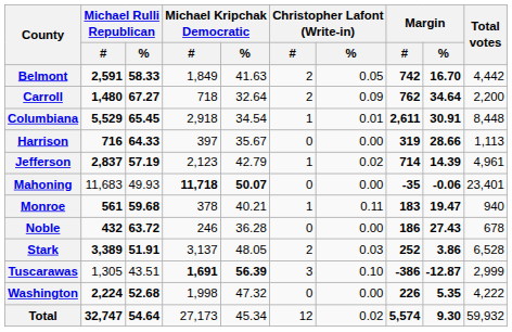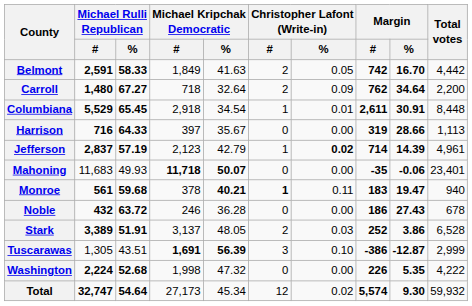Jefferson | Christopher Lafont (Write-in) / %: normal -> bold
Monroe | Michael Kripchak Democratic / %: normal -> bold
Monroe | Christopher Lafont (Write-in) / #: normal -> bold
